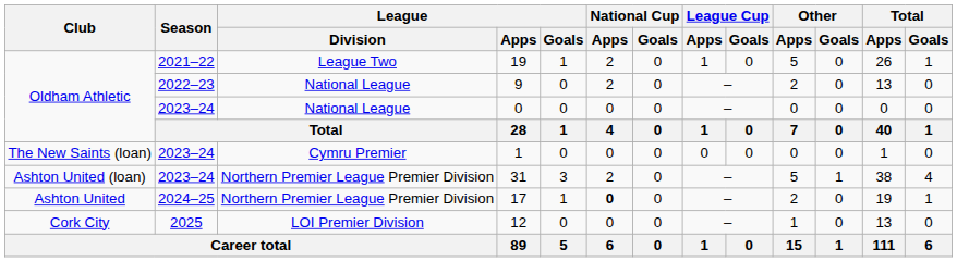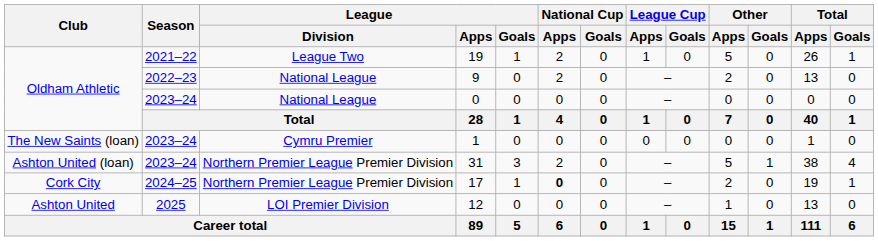17 | Club: Ashton United -> Cork City
12 | Club: Cork City -> Ashton United
